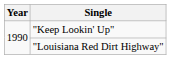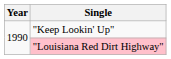"Louisiana Red Dirt Highway" | Single: no background -> pink background
